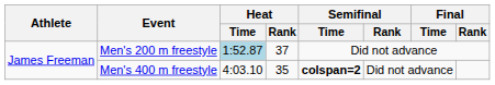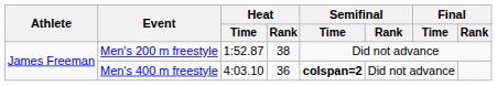Men's 200 m freestyle | Heat / Time: lightblue background -> no background
Men's 200 m freestyle | Heat / Rank: 37 -> 38
Men's 400 m freestyle | Heat / Rank: 35 -> 36
